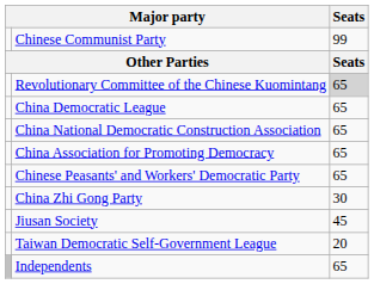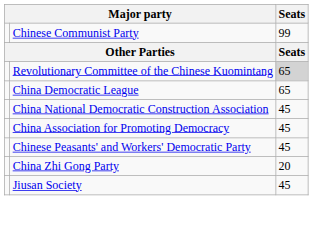China National Democratic Construction Association | Seats: 65 -> 45
China Association for Promoting Democracy | Seats: 65 -> 45
Chinese Peasants' and Workers' Democratic Party | Seats: 65 -> 45
China Zhi Gong Party | Seats: 30 -> 20
- row: Taiwan Democratic Self-Government League | 20
- row: Independents | 65
